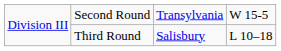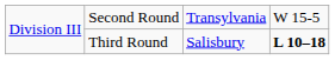Division III / Third Round | column 4: normal -> bold
